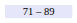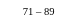row 1 | column 1: lavender background -> no background
